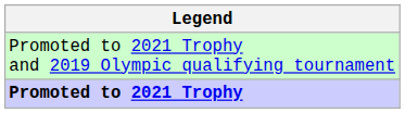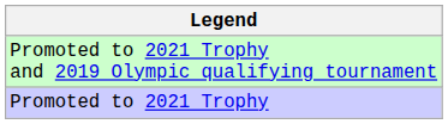row 3 | column 1: bold -> normal
